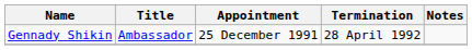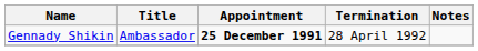Gennady Shikin | Appointment: normal -> bold
